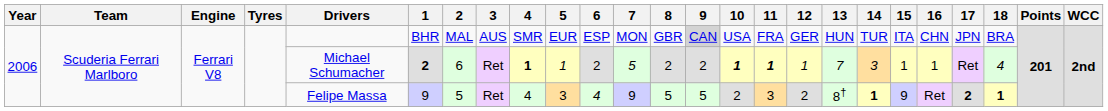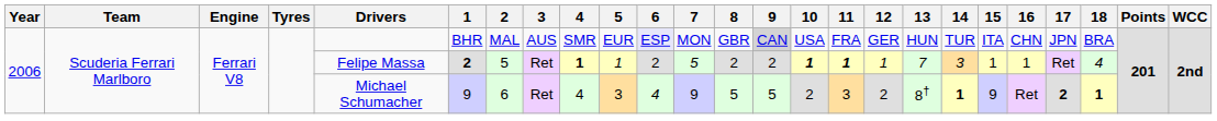row 2 | 6: no background -> lavender background
row 3 | Drivers: Michael Schumacher -> Felipe Massa
row 3 | 2: 6 -> 5
row 4 | Drivers: Felipe Massa -> Michael Schumacher
row 4 | 2: 5 -> 6
